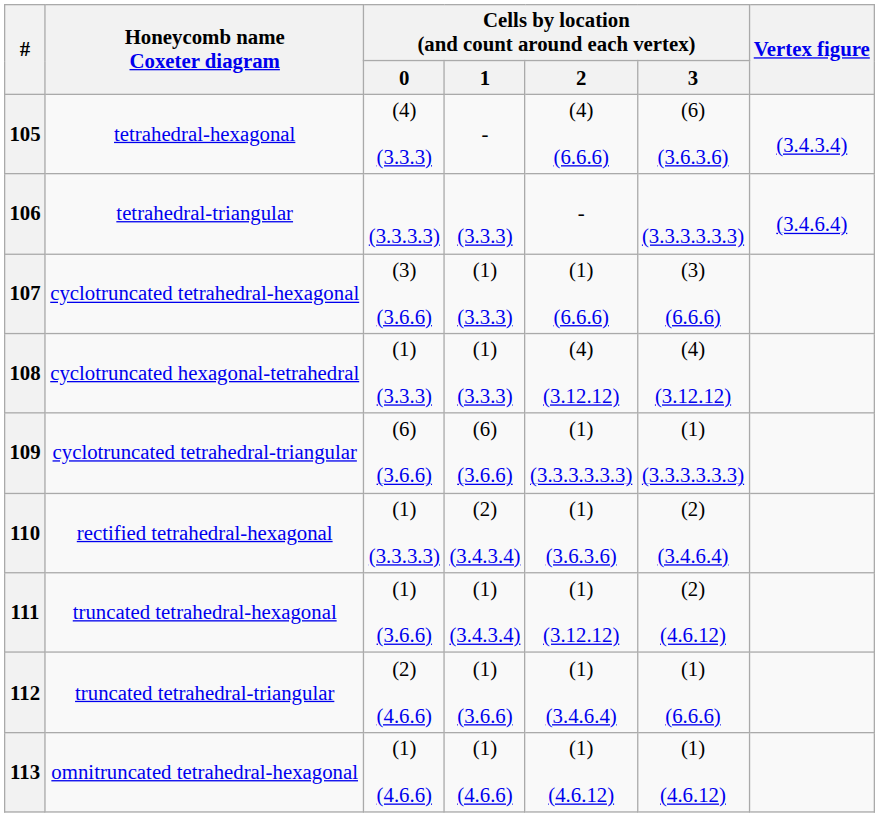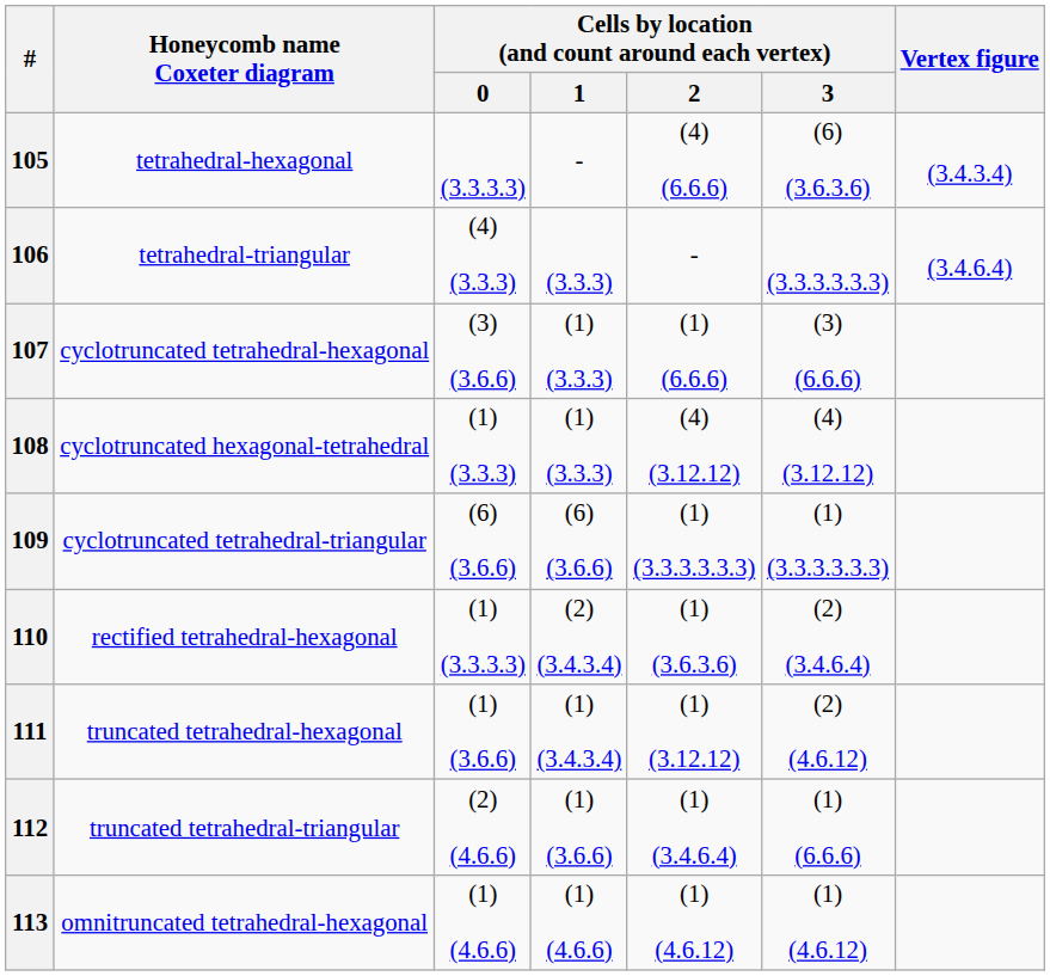105 | Cells by location (and count around each vertex) / 0: (4) (3.3.3) -> (3.3.3.3)
106 | Cells by location (and count around each vertex) / 0: (3.3.3.3) -> (4) (3.3.3)
